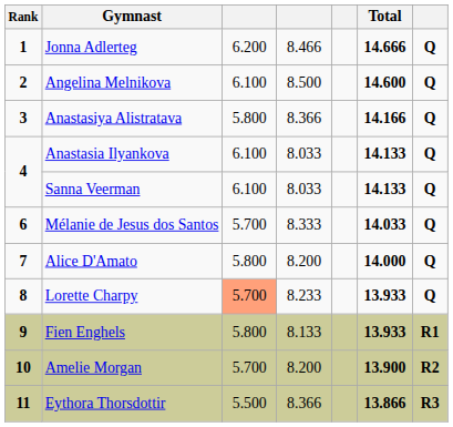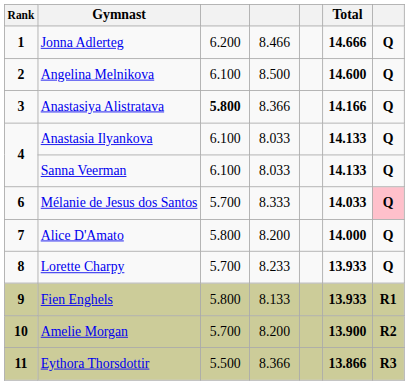Anastasiya Alistratava | column 3: normal -> bold
Mélanie de Jesus dos Santos | column 7: no background -> pink background
Lorette Charpy | column 3: lightsalmon background -> no background
